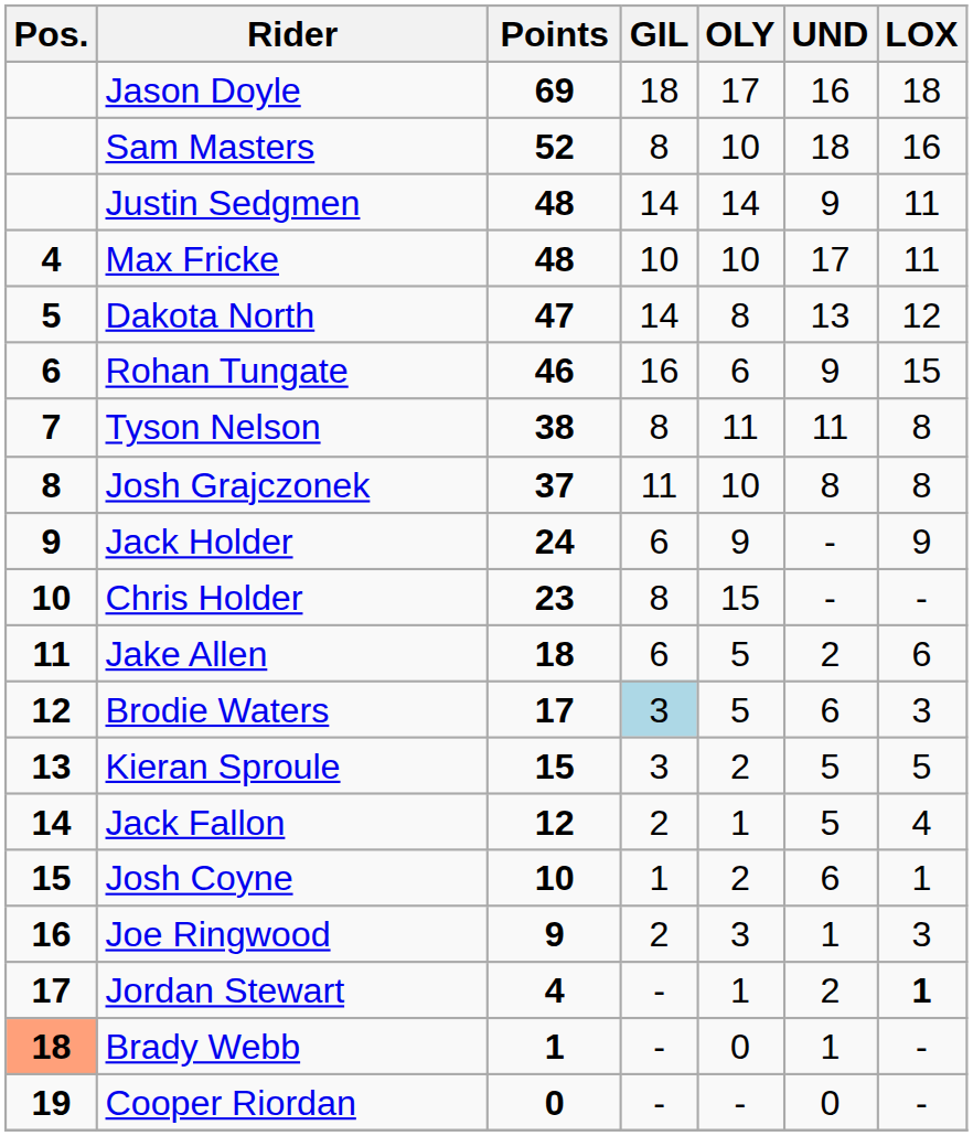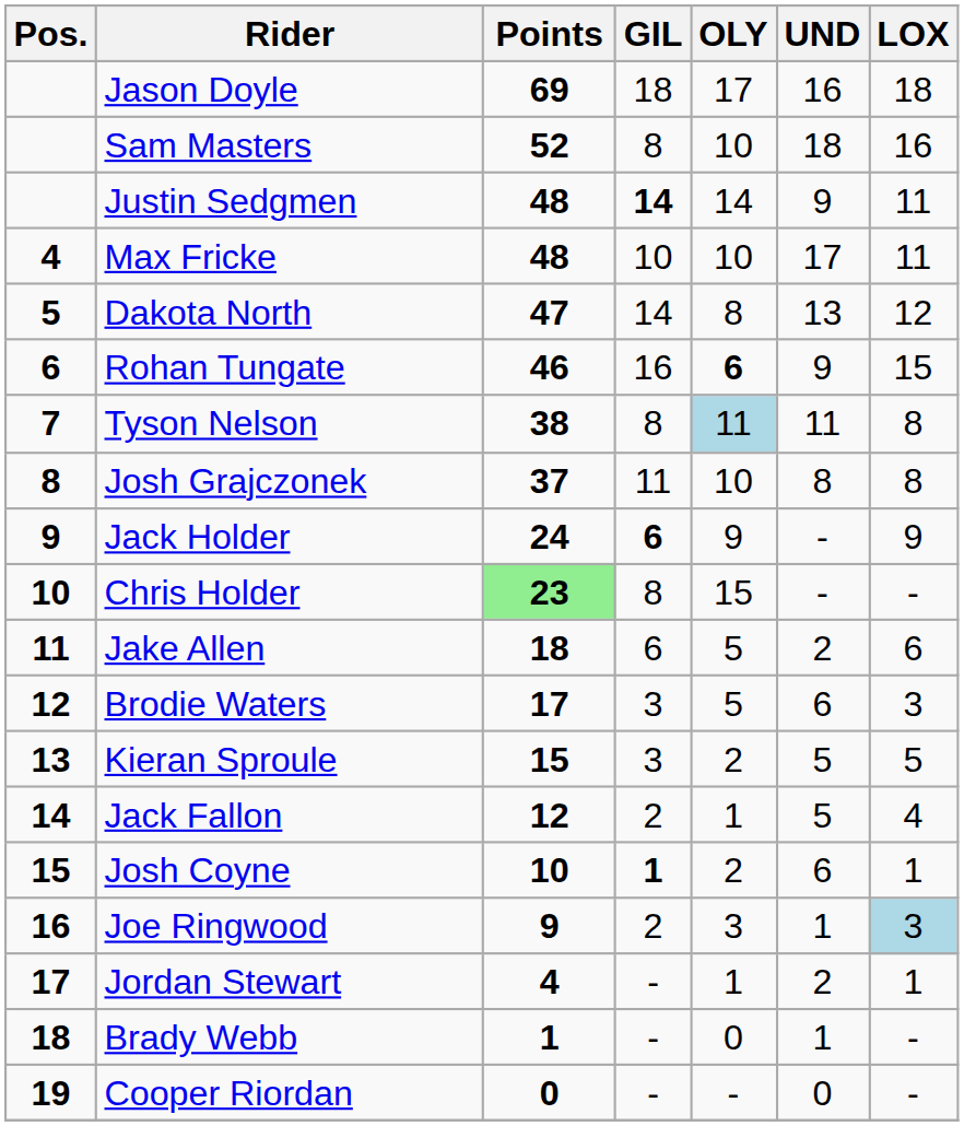Justin Sedgmen | GIL: normal -> bold
Rohan Tungate | OLY: normal -> bold
Tyson Nelson | OLY: no background -> lightblue background
Jack Holder | GIL: normal -> bold
Chris Holder | Points: no background -> lightgreen background
Brodie Waters | GIL: lightblue background -> no background
Josh Coyne | GIL: normal -> bold
Joe Ringwood | LOX: no background -> lightblue background
Jordan Stewart | LOX: bold -> normal
Brady Webb | Pos.: lightsalmon background -> no background
